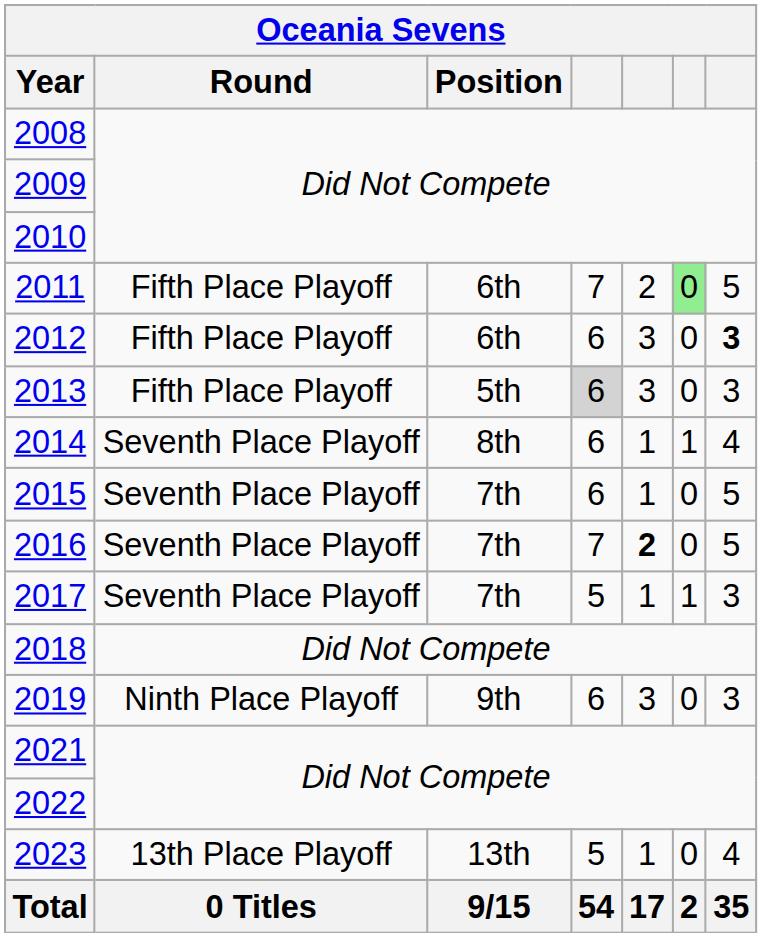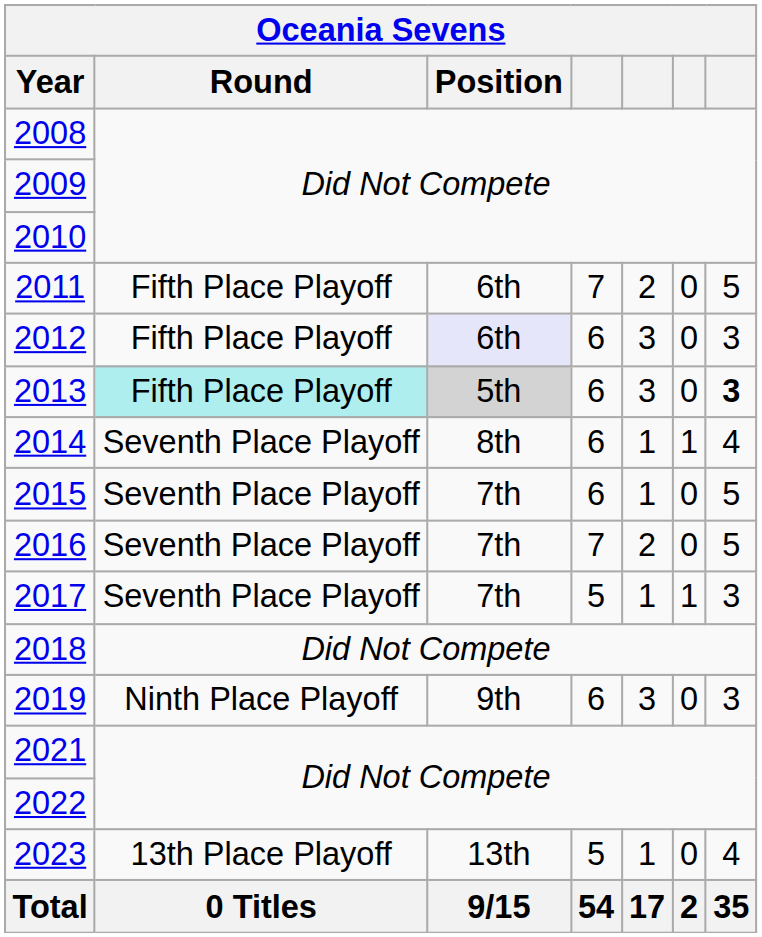2011 | column 6: lightgreen background -> no background
2012 | Position: no background -> lavender background
2012 | column 7: bold -> normal
2013 | Round: no background -> paleturquoise background
2013 | Position: no background -> lightgrey background
2013 | column 4: lightgrey background -> no background
2013 | column 7: normal -> bold
2016 | column 5: bold -> normal
